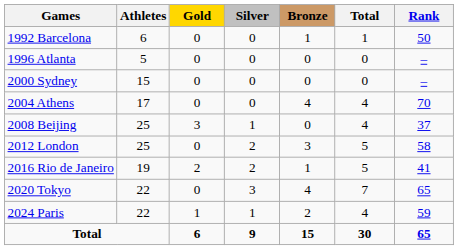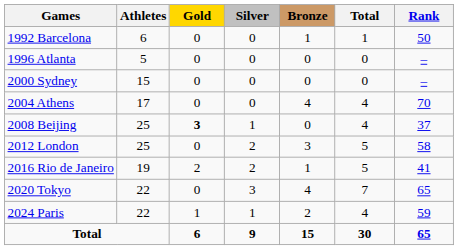2008 Beijing | Gold: normal -> bold
